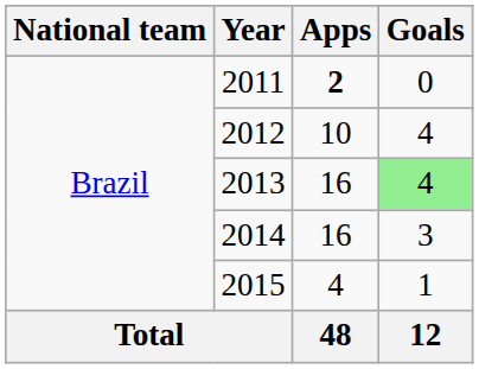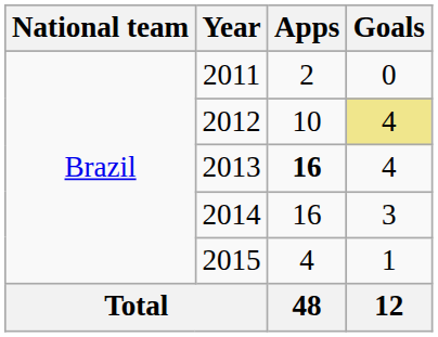2011 | Apps: bold -> normal
2012 | Goals: no background -> khaki background
2013 | Apps: normal -> bold
2013 | Goals: lightgreen background -> no background
